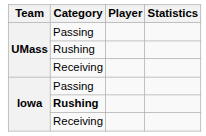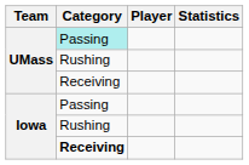UMass / Passing | Category: no background -> paleturquoise background
Iowa / Rushing | Category: bold -> normal
Iowa / Receiving | Category: normal -> bold
